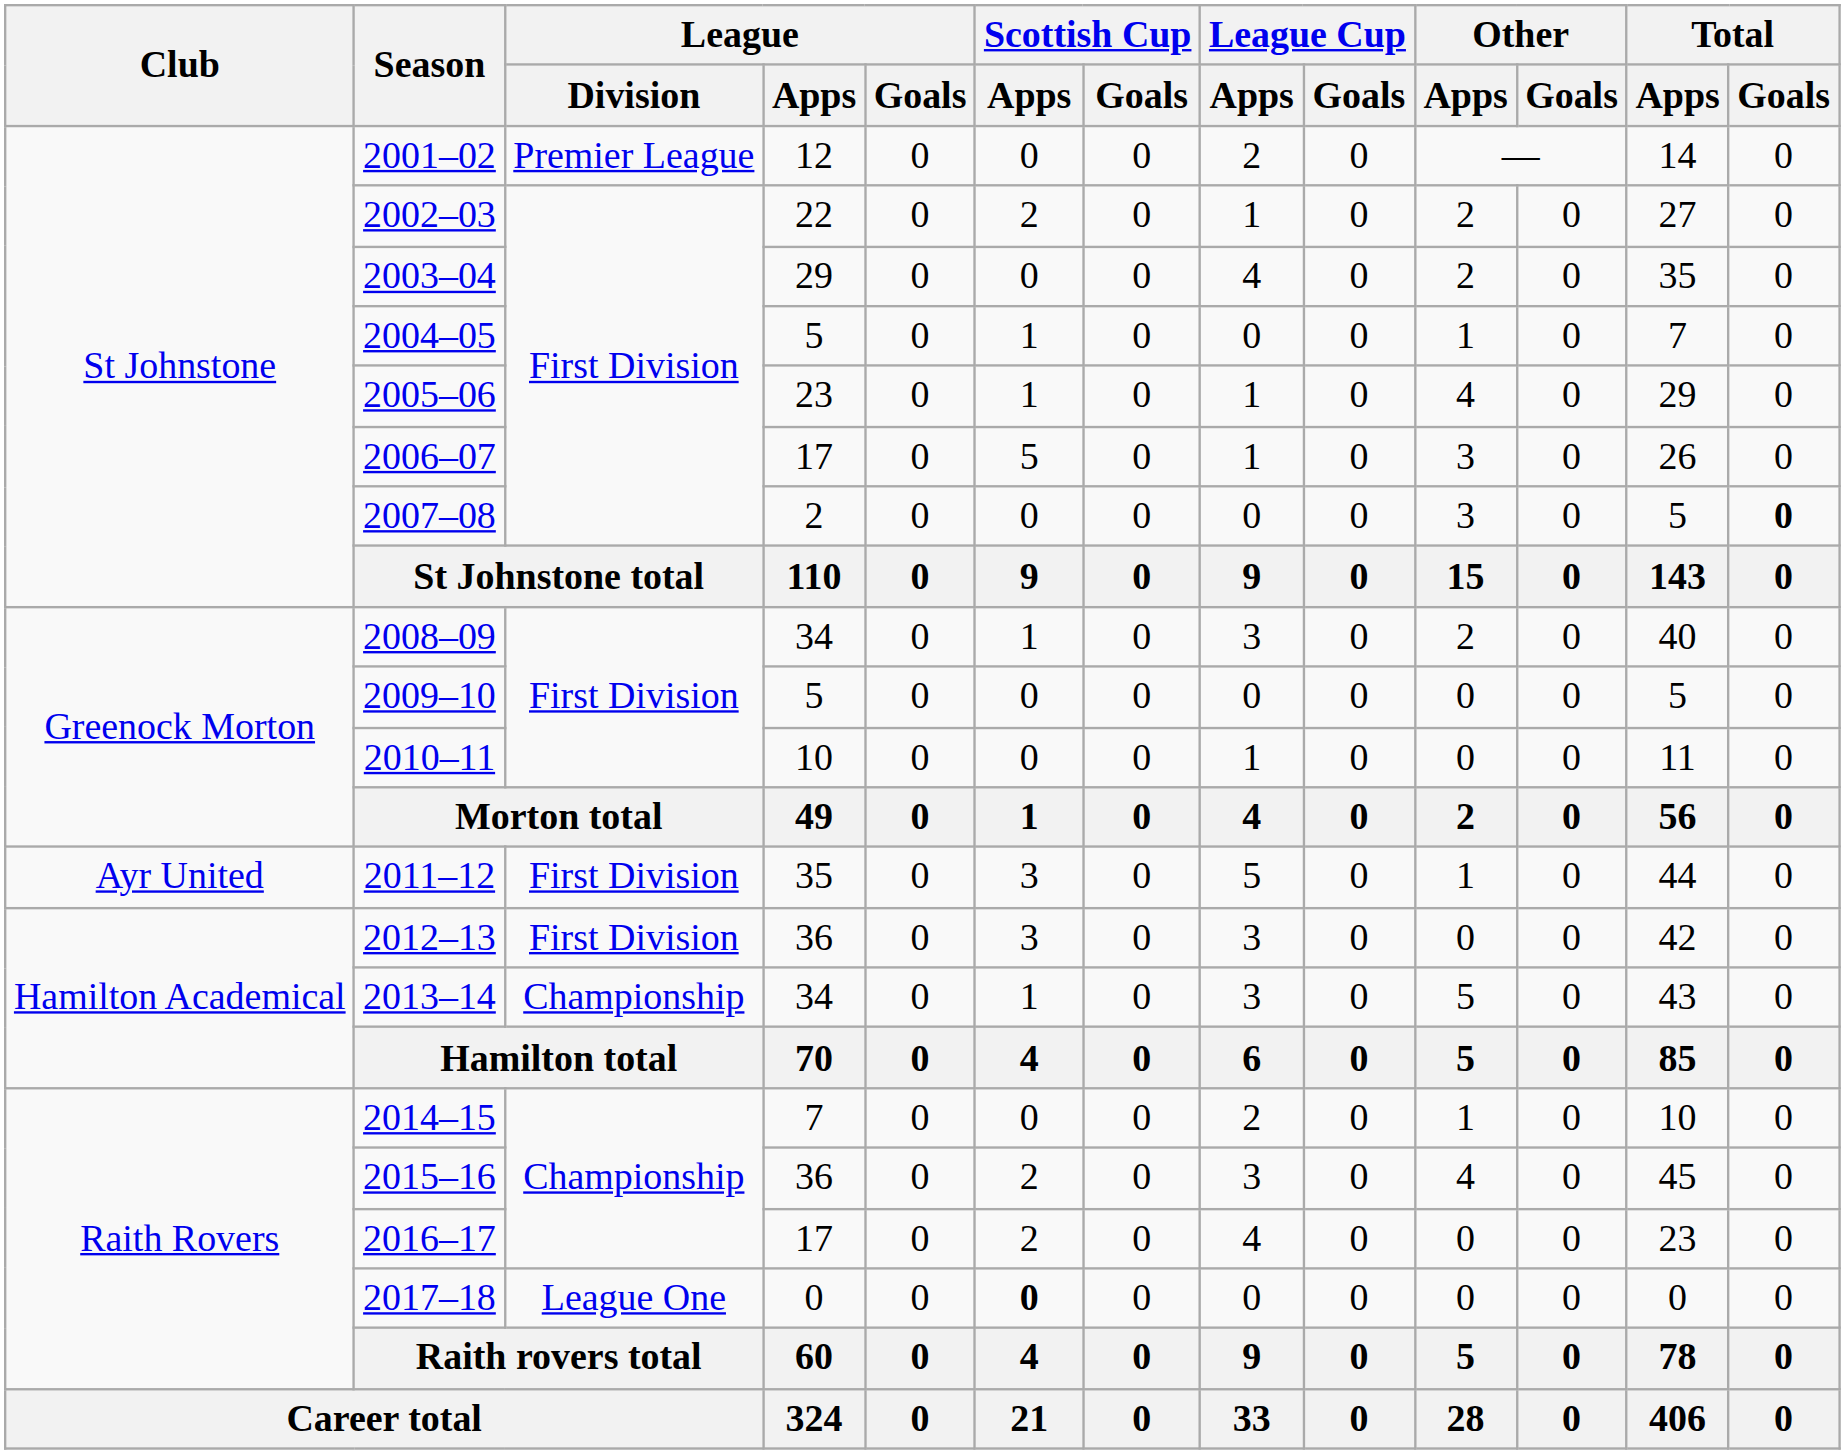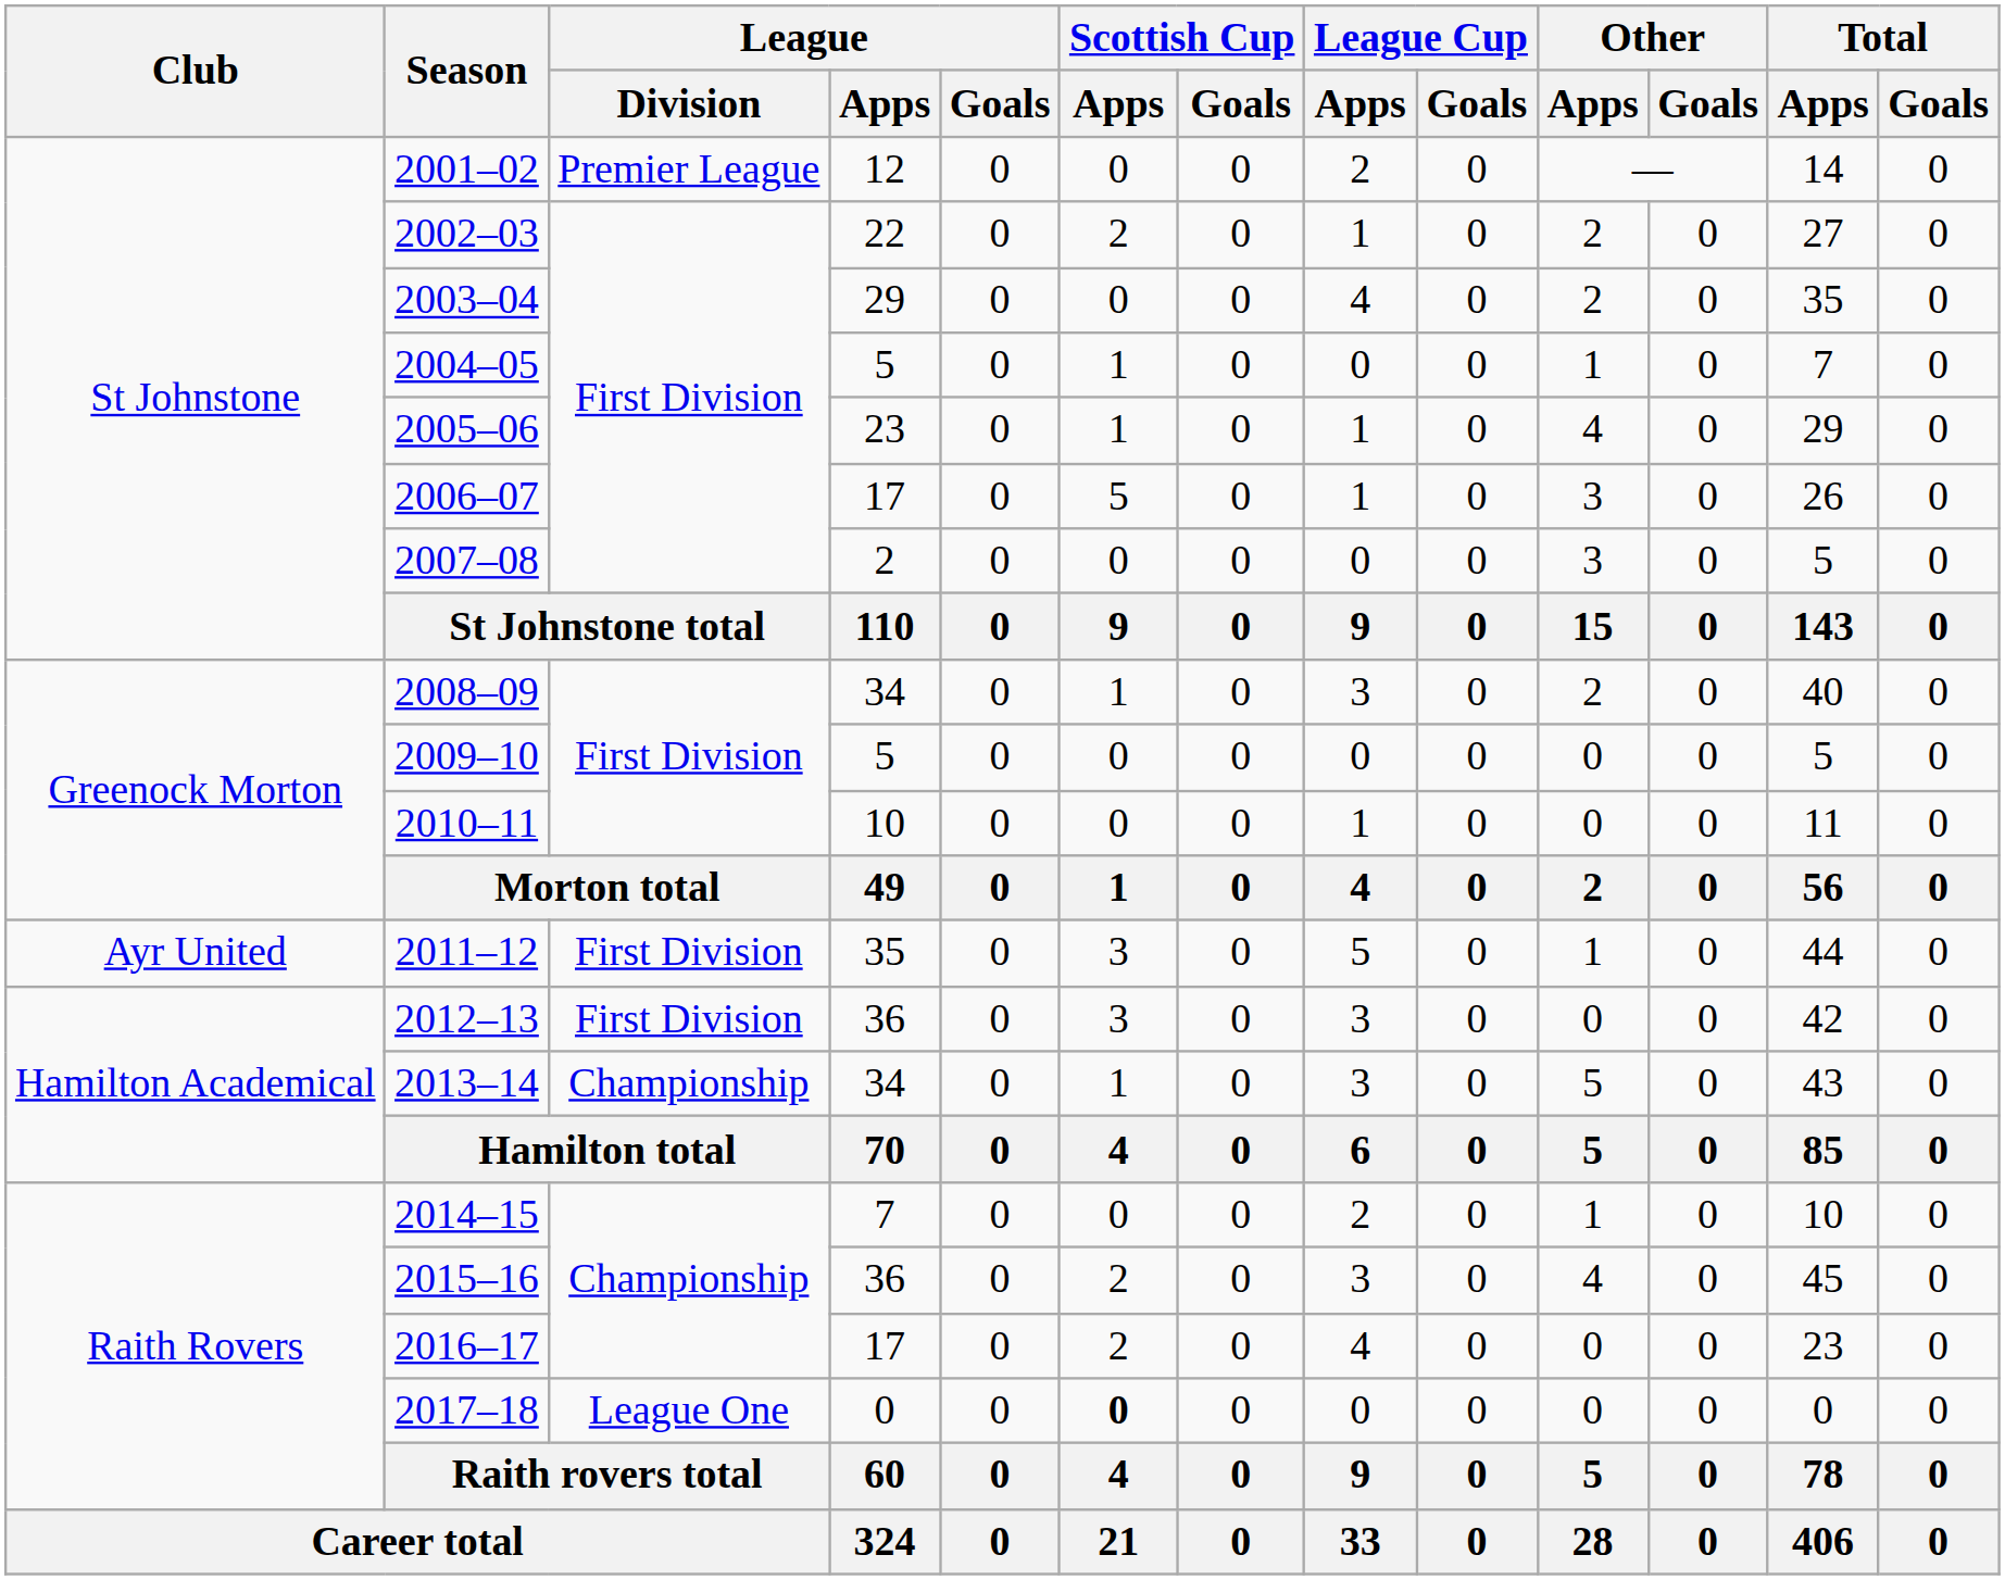2007–08 | Total / Goals: bold -> normal
